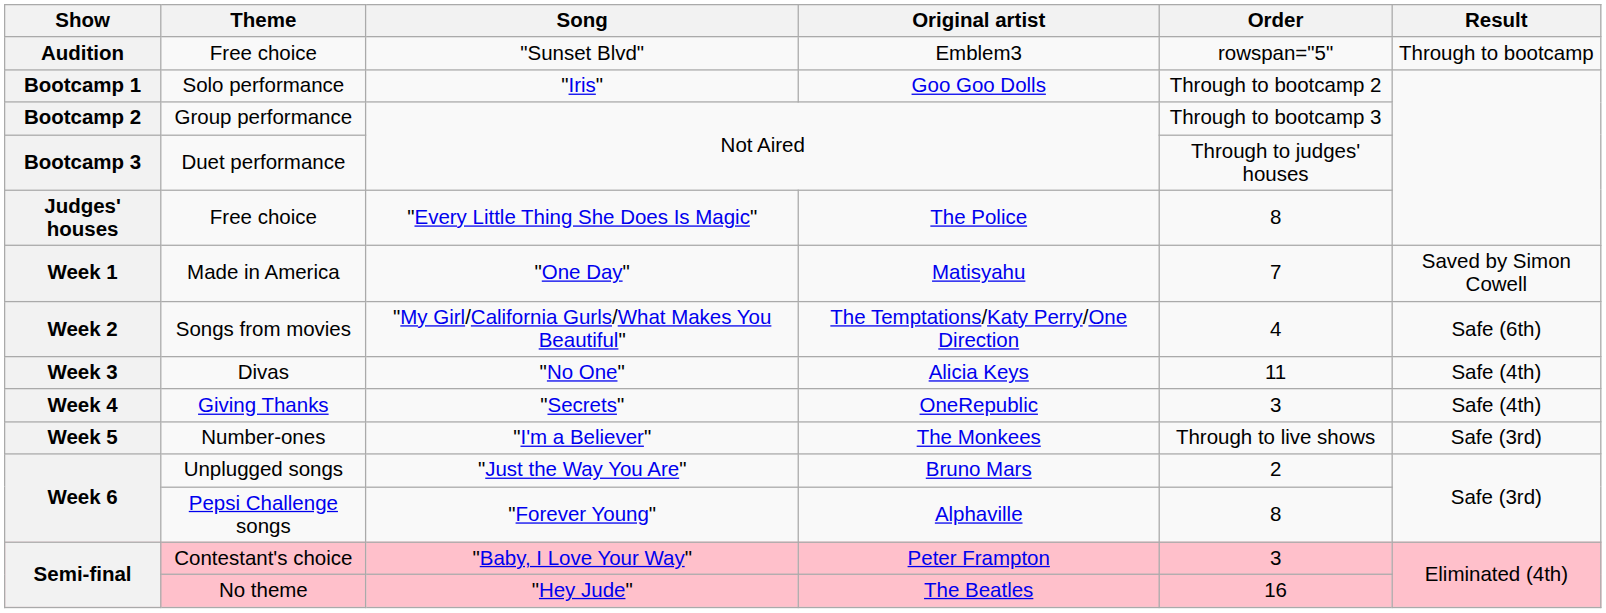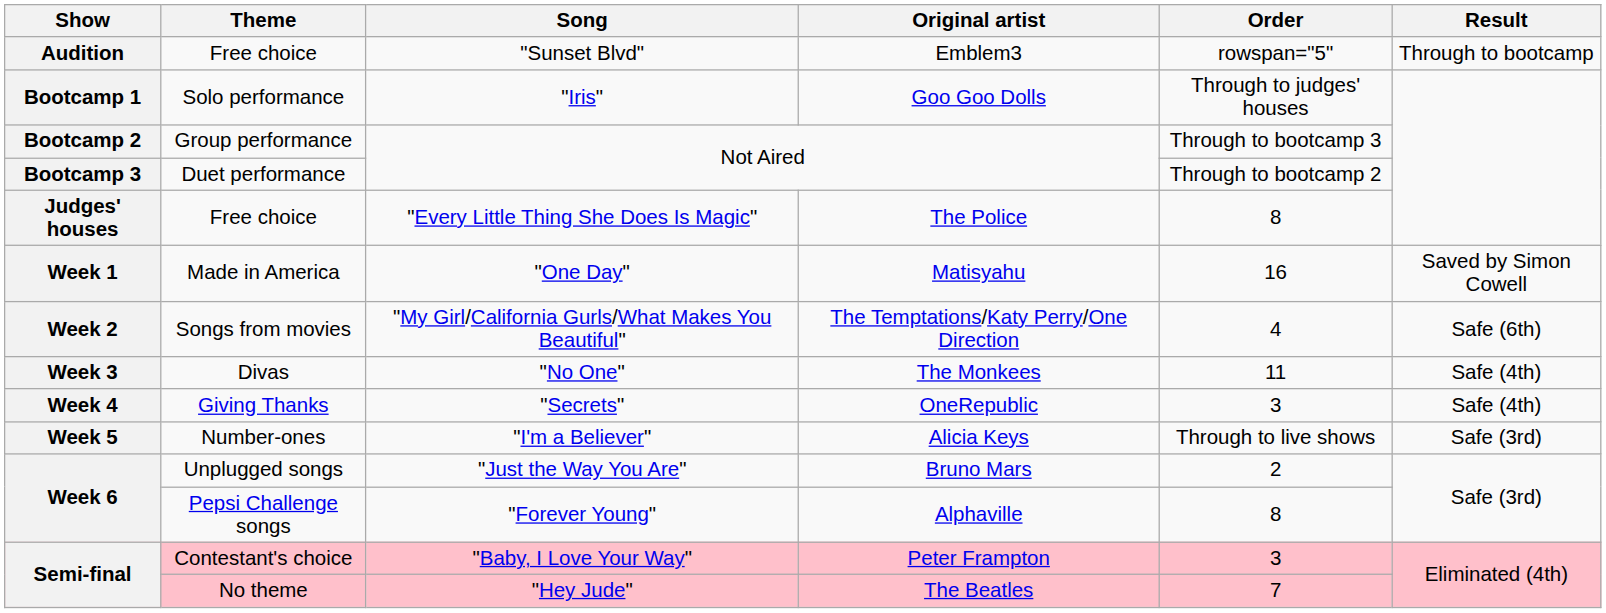Solo performance | Order: Through to bootcamp 2 -> Through to judges' houses
Duet performance | Order: Through to judges' houses -> Through to bootcamp 2
Made in America | Order: 7 -> 16
Divas | Original artist: Alicia Keys -> The Monkees
Number-ones | Original artist: The Monkees -> Alicia Keys
No theme | Order: 16 -> 7
